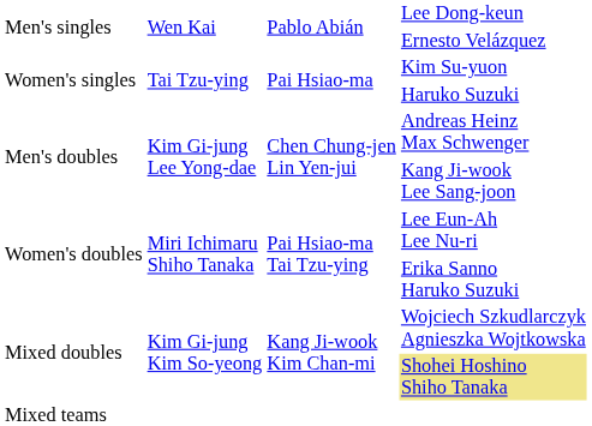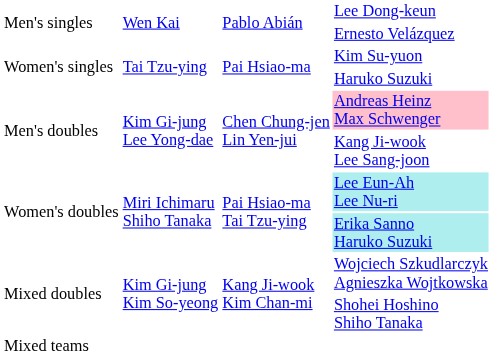Andreas Heinz Max Schwenger | column 4: no background -> pink background
Lee Eun-Ah Lee Nu-ri | column 4: no background -> paleturquoise background
Erika Sanno Haruko Suzuki | column 4: no background -> paleturquoise background
Shohei Hoshino Shiho Tanaka | column 4: khaki background -> no background
